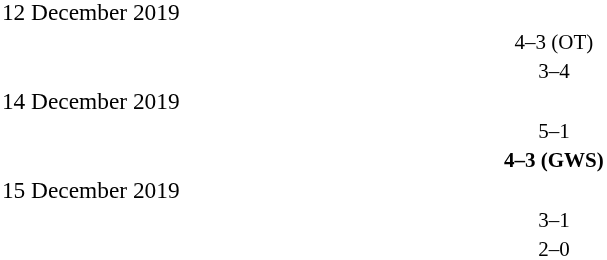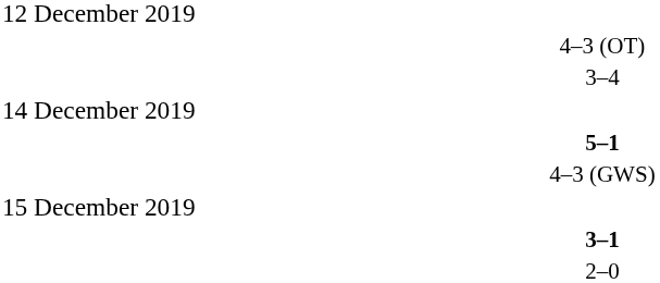5–1 | column 2: normal -> bold
4–3 (GWS) | column 2: bold -> normal
3–1 | column 2: normal -> bold
